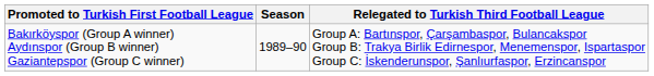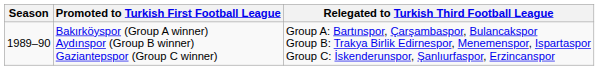columns swapped: Season <-> Promoted to Turkish First Football League
